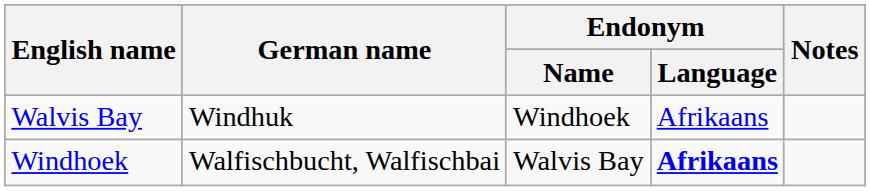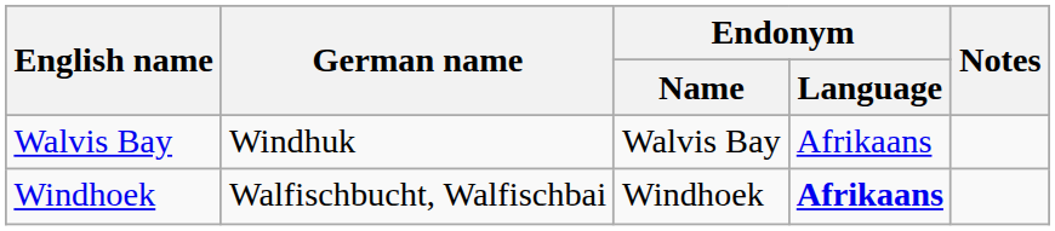row 3 | Endonym / Name: Windhoek -> Walvis Bay
row 4 | Endonym / Name: Walvis Bay -> Windhoek
